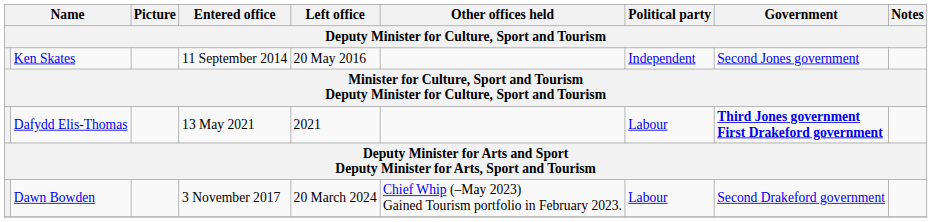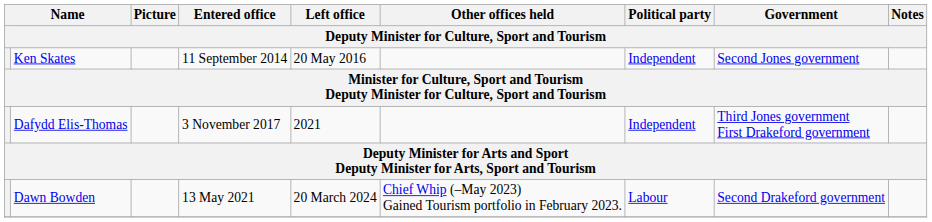Dafydd Elis-Thomas | Entered office: 13 May 2021 -> 3 November 2017
Dafydd Elis-Thomas | Political party: Labour -> Independent
Dafydd Elis-Thomas | Government: bold -> normal
Dawn Bowden | Entered office: 3 November 2017 -> 13 May 2021
